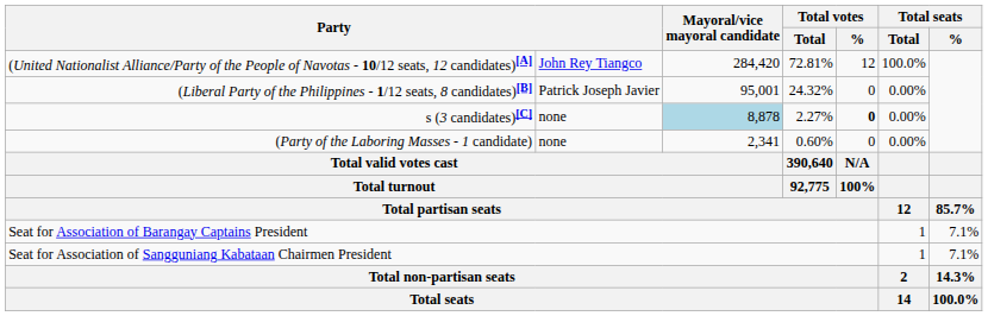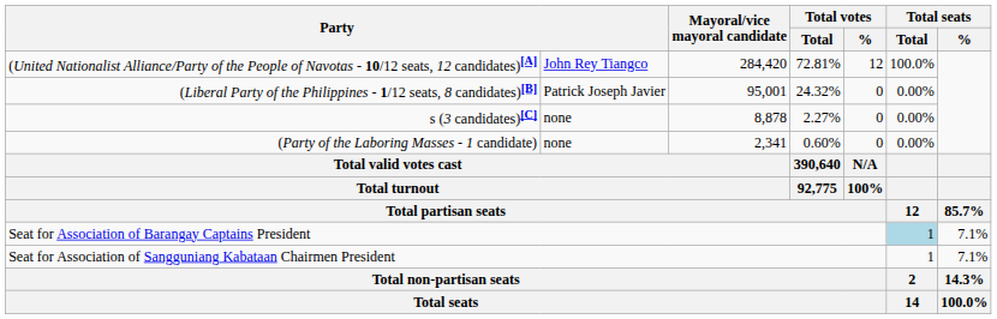s (3 candidates)[C] | Mayoral/vice mayoral candidate: lightblue background -> no background
s (3 candidates)[C] | Total votes / %: bold -> normal
Seat for Association of Barangay Captains President | Total seats / Total: no background -> lightblue background
